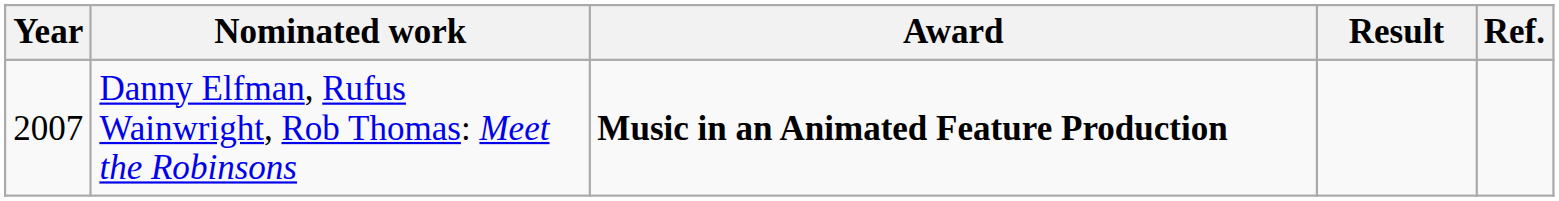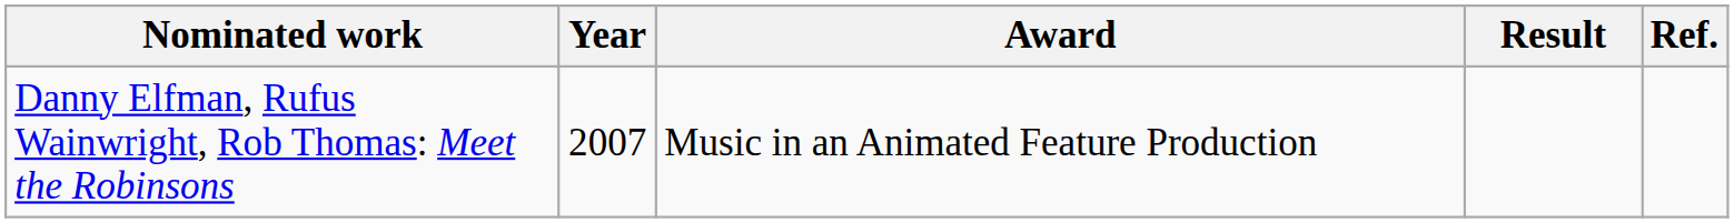columns swapped: Year <-> Nominated work
row 2 | Award: bold -> normal
